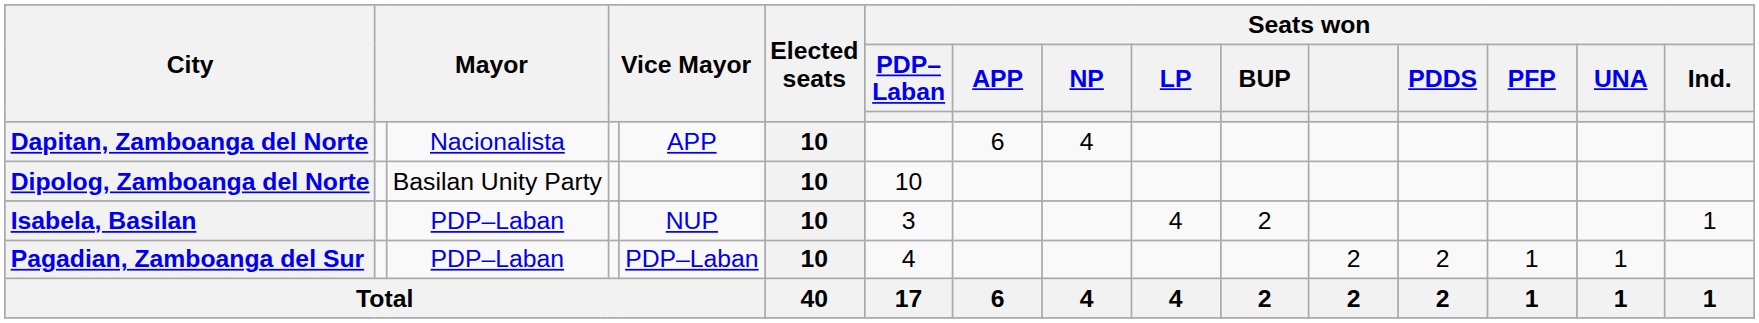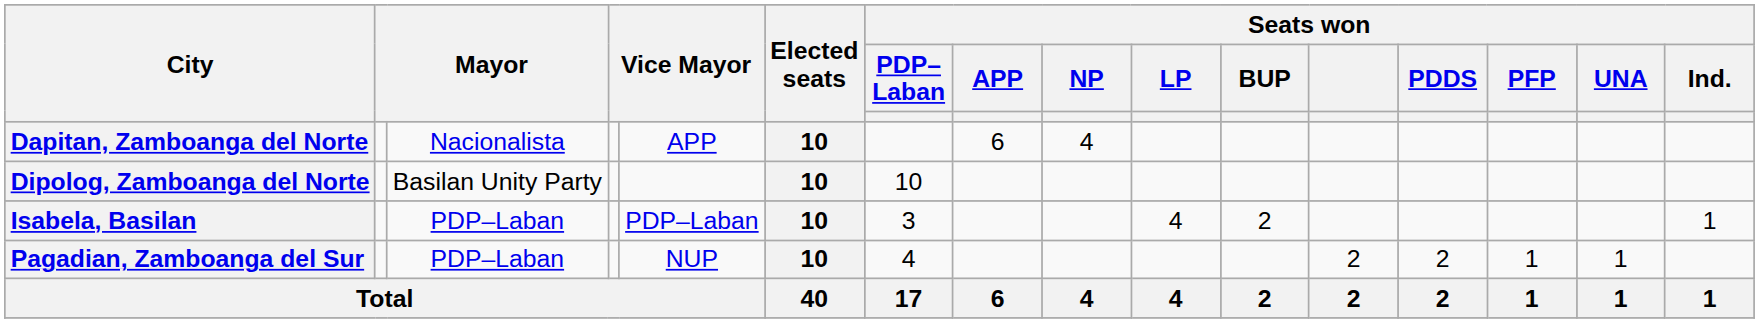Isabela, Basilan | column 5: NUP -> PDP–Laban
Pagadian, Zamboanga del Sur | column 5: PDP–Laban -> NUP
